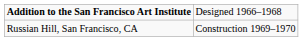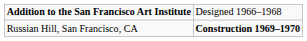Russian Hill, San Francisco, CA | column 2: normal -> bold
